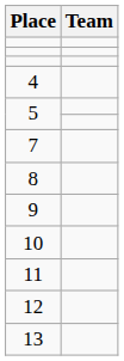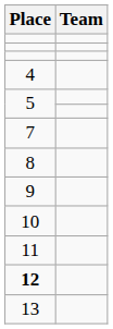row 13 | Place: normal -> bold
